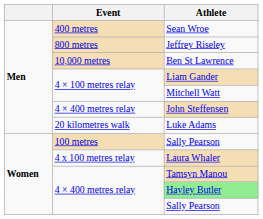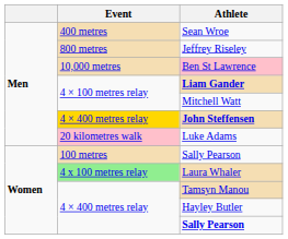Ben St Lawrence | Athlete: no background -> pink background
Liam Gander | Athlete: normal -> bold
John Steffensen | Event: no background -> gold background
John Steffensen | Athlete: normal -> bold
Luke Adams | Event: no background -> pink background
Laura Whaler | Event: no background -> lightgreen background
Hayley Butler | Athlete: lightgreen background -> no background
4 × 400 metres relay / Sally Pearson | Athlete: normal -> bold
